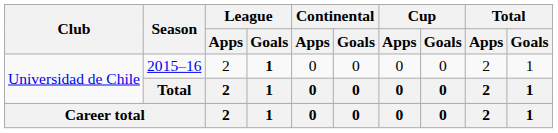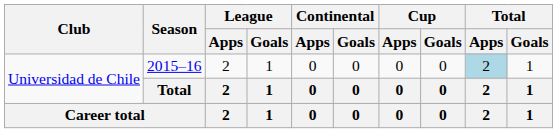Universidad de Chile / 2015–16 | League / Goals: bold -> normal
Universidad de Chile / 2015–16 | Total / Apps: no background -> lightblue background
